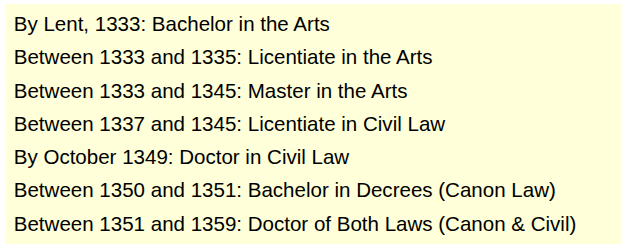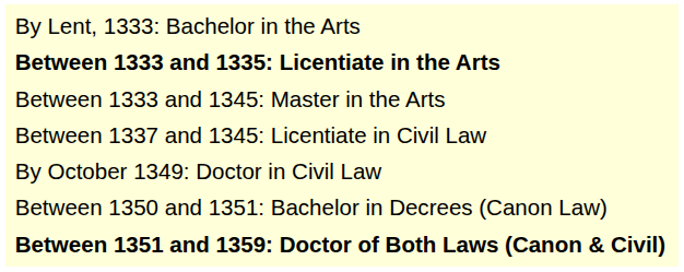row 2 | column 1: normal -> bold
row 7 | column 1: normal -> bold
